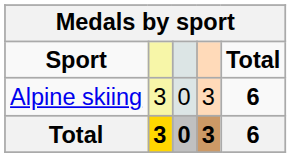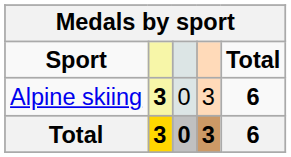Alpine skiing | column 2: normal -> bold
